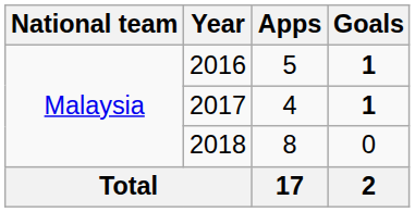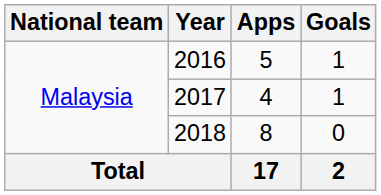2016 | Goals: bold -> normal
2017 | Goals: bold -> normal
